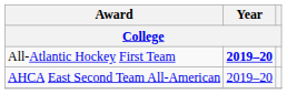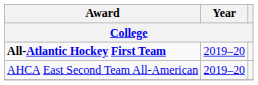row 3 | Award: normal -> bold
row 3 | Year: bold -> normal
